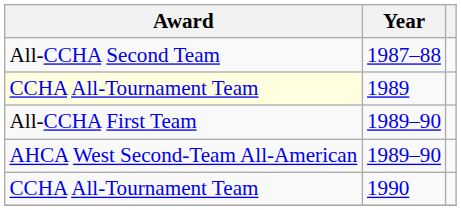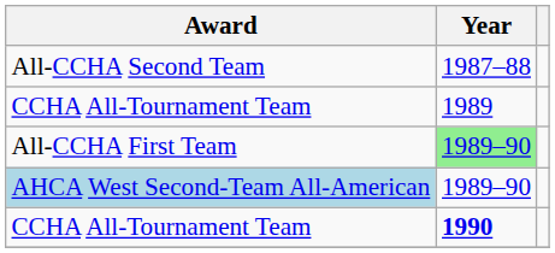row 3 | Award: lightyellow background -> no background
row 4 | Year: no background -> lightgreen background
row 5 | Award: no background -> lightblue background
row 6 | Year: normal -> bold
